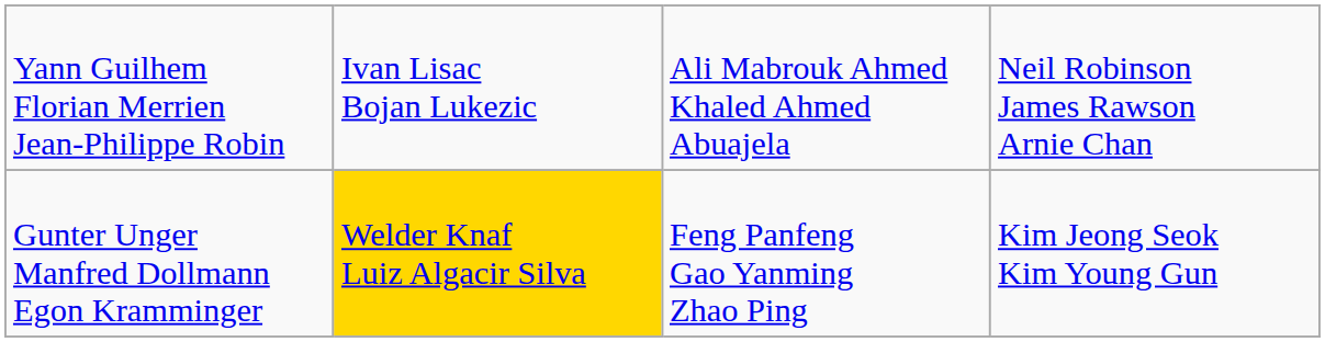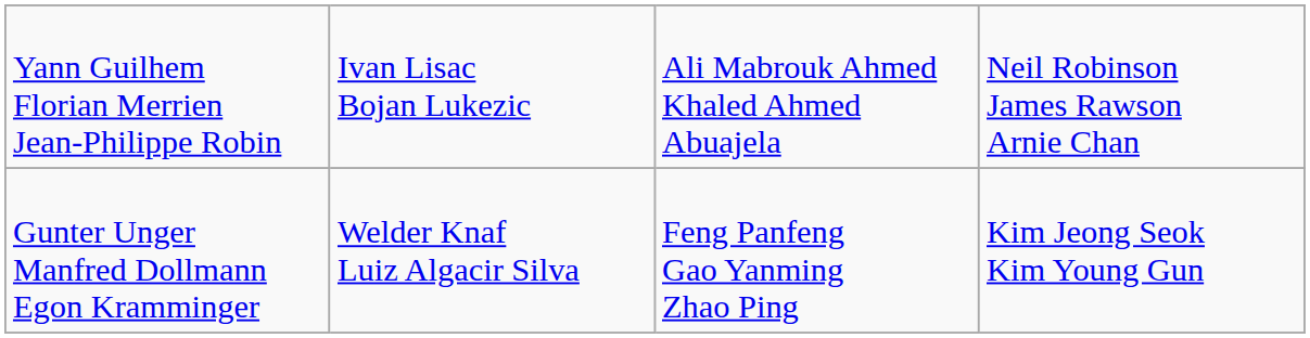Gunter Unger Manfred Dollmann Egon Kramminger | column 2: gold background -> no background
